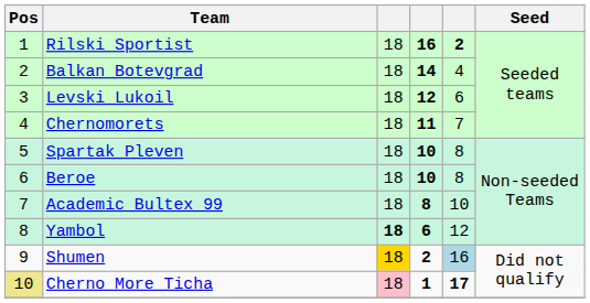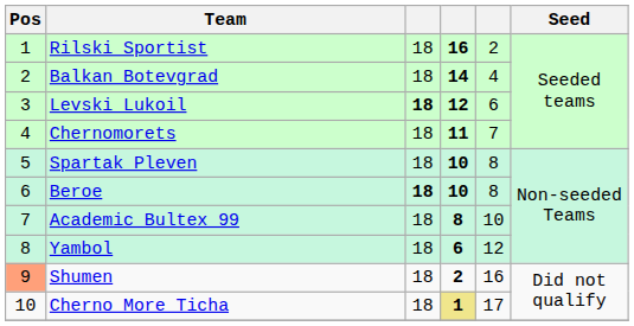Rilski Sportist | column 5: bold -> normal
Levski Lukoil | column 3: normal -> bold
Beroe | column 3: normal -> bold
Yambol | column 3: bold -> normal
Shumen | Pos: no background -> lightsalmon background
Shumen | column 3: gold background -> no background
Shumen | column 5: lightblue background -> no background
Cherno More Ticha | Pos: khaki background -> no background
Cherno More Ticha | column 3: pink background -> no background
Cherno More Ticha | column 4: no background -> khaki background
Cherno More Ticha | column 5: bold -> normal
